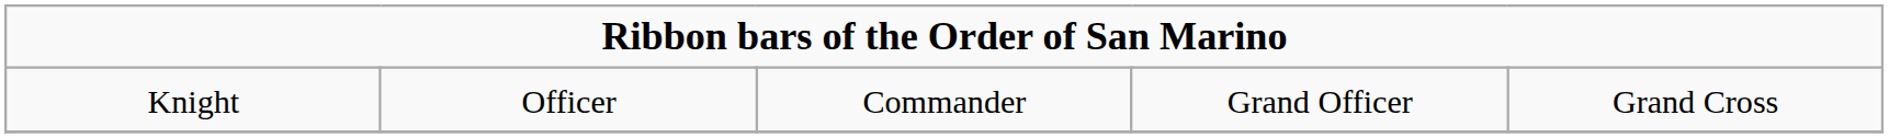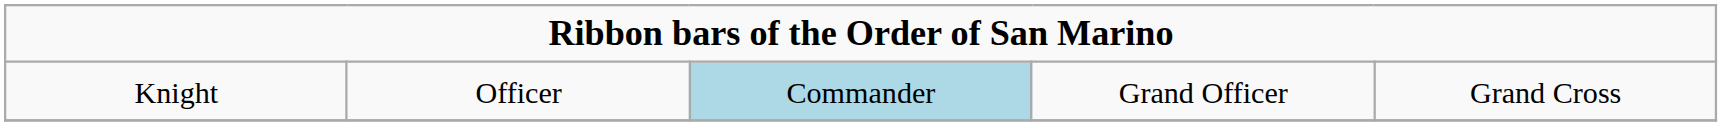Knight | column 3: no background -> lightblue background
